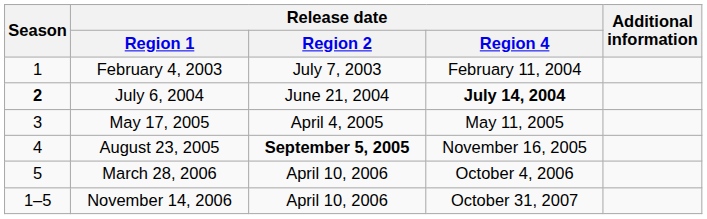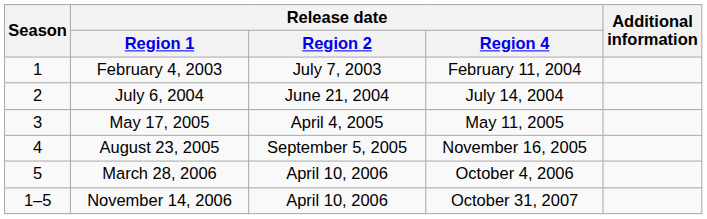July 6, 2004 | Season: bold -> normal
July 6, 2004 | Release date / Region 4: bold -> normal
August 23, 2005 | Release date / Region 2: bold -> normal
